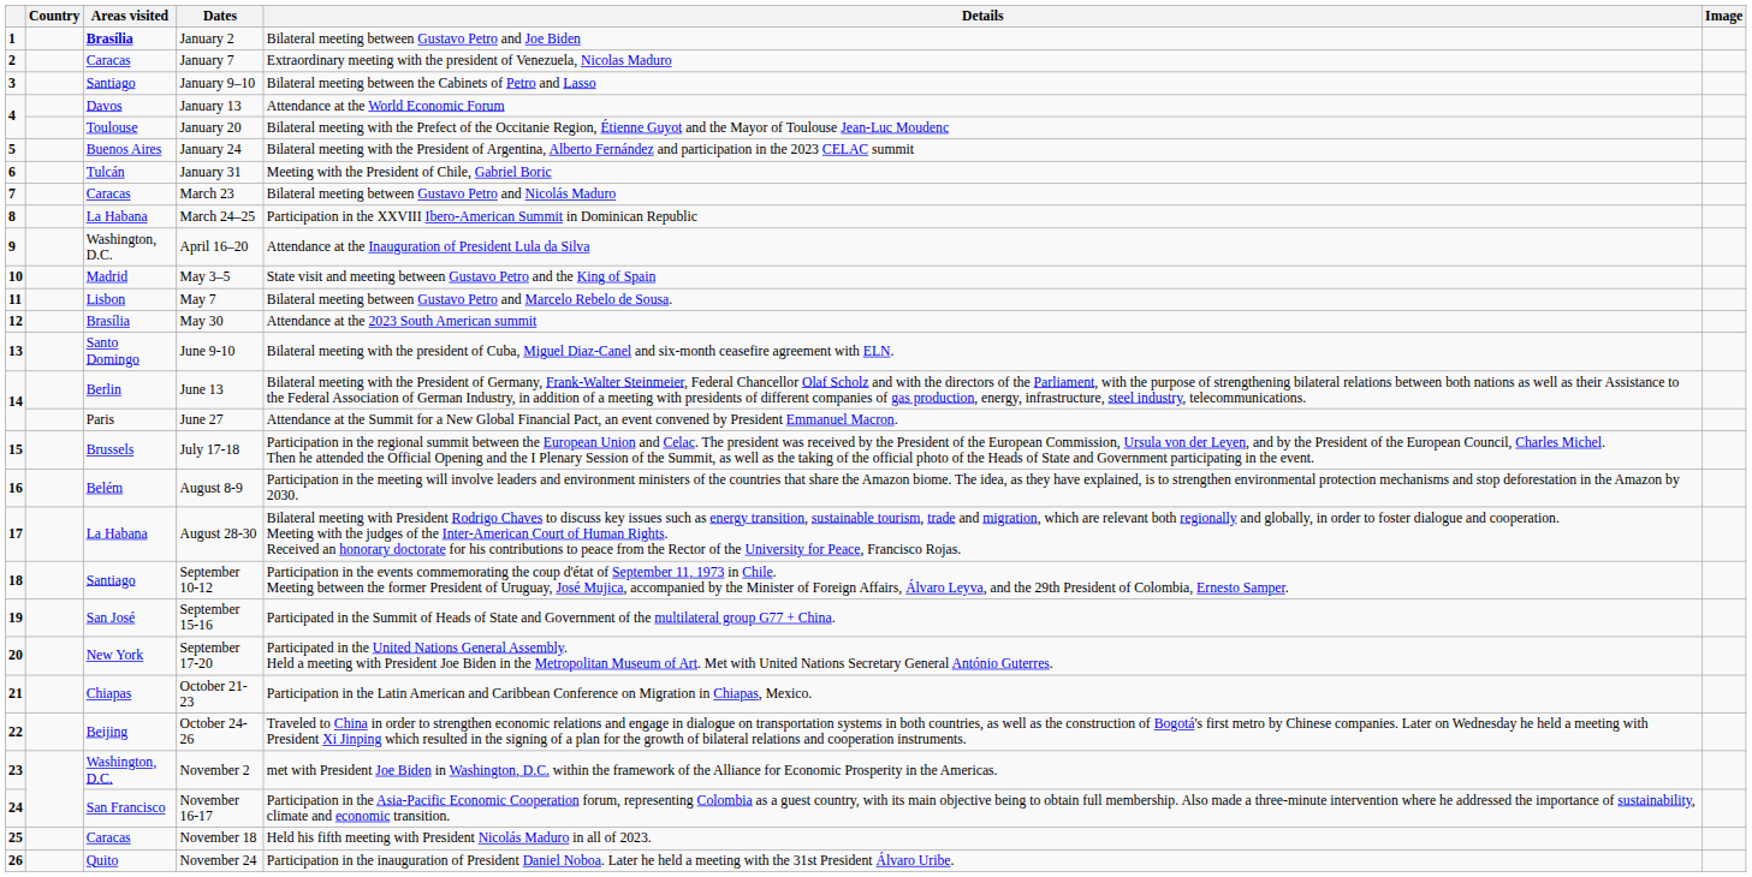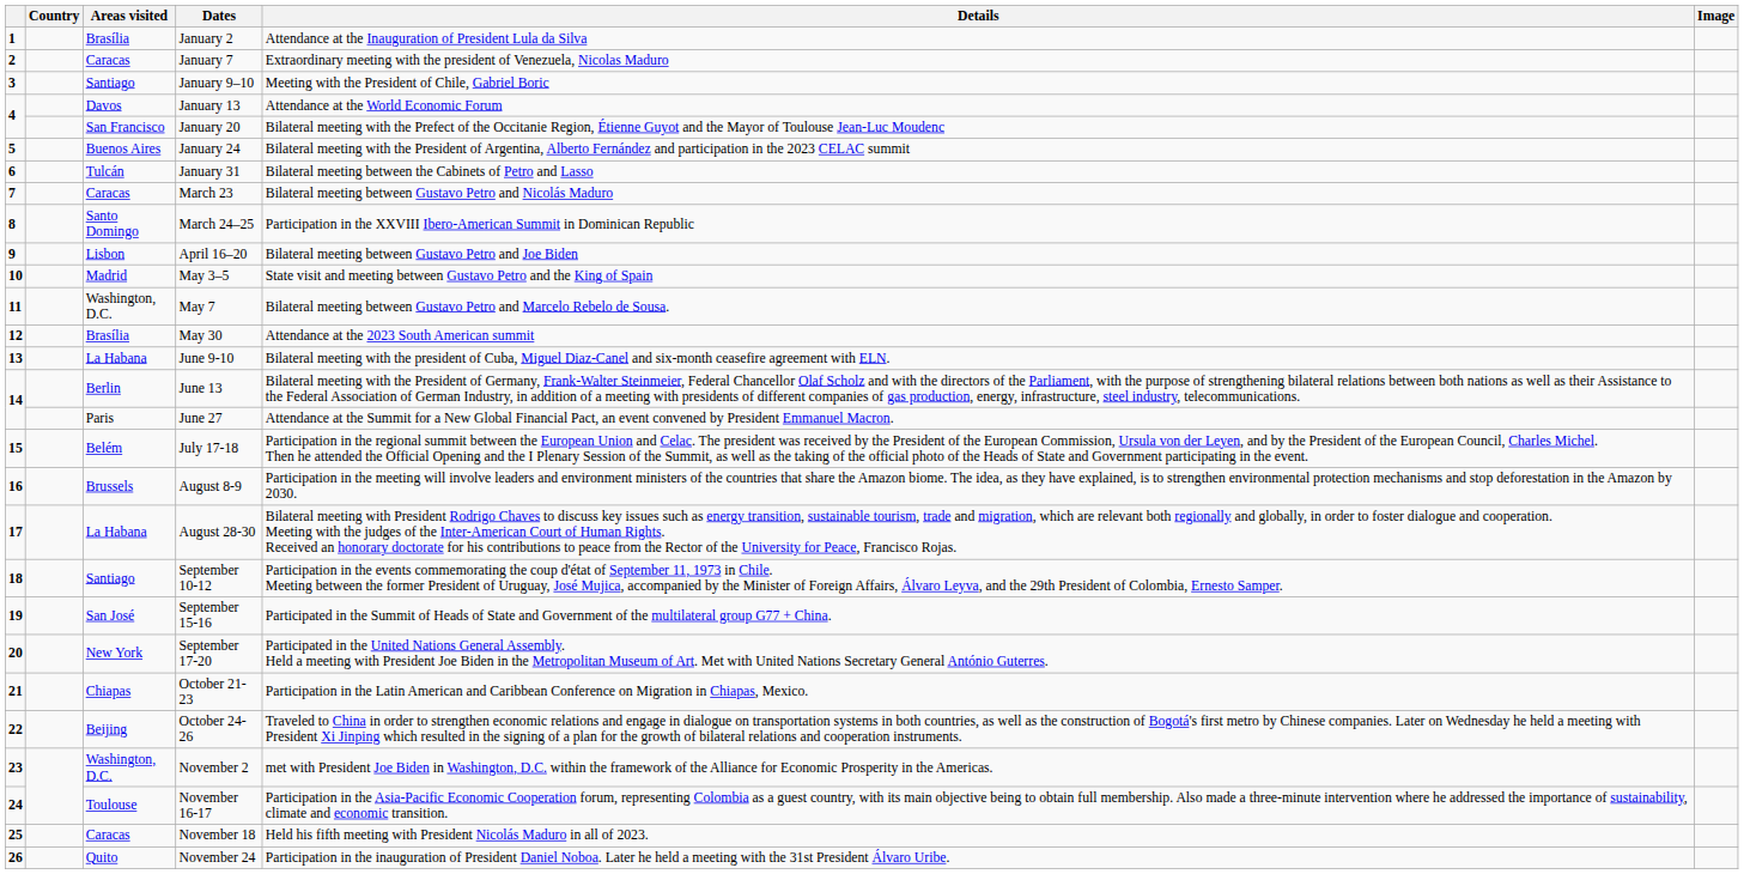January 2 | Areas visited: bold -> normal
January 2 | Details: Bilateral meeting between Gustavo Petro and Joe Biden -> Attendance at the Inauguration of President Lula da Silva
January 9–10 | Details: Bilateral meeting between the Cabinets of Petro and Lasso -> Meeting with the President of Chile, Gabriel Boric
January 20 | Areas visited: Toulouse -> San Francisco
January 31 | Details: Meeting with the President of Chile, Gabriel Boric -> Bilateral meeting between the Cabinets of Petro and Lasso
March 24–25 | Areas visited: La Habana -> Santo Domingo
April 16–20 | Areas visited: Washington, D.C. -> Lisbon
April 16–20 | Details: Attendance at the Inauguration of President Lula da Silva -> Bilateral meeting between Gustavo Petro and Joe Biden
May 7 | Areas visited: Lisbon -> Washington, D.C.
June 9-10 | Areas visited: Santo Domingo -> La Habana
July 17-18 | Areas visited: Brussels -> Belém
August 8-9 | Areas visited: Belém -> Brussels
November 16-17 | Areas visited: San Francisco -> Toulouse
